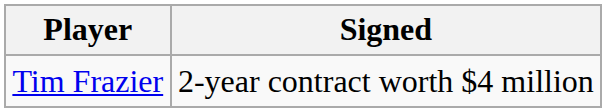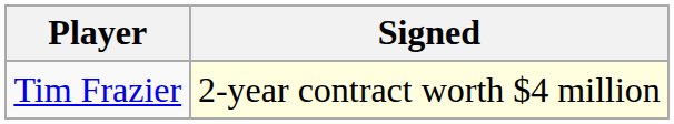Tim Frazier | Signed: no background -> lightyellow background
